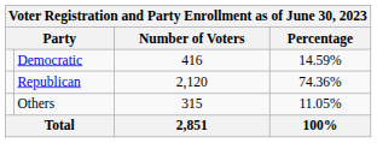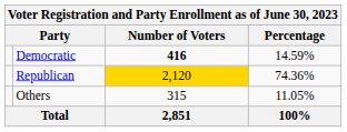Democratic | Number of Voters: normal -> bold
Republican | Number of Voters: no background -> gold background
